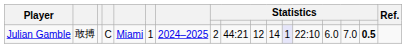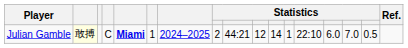Julian Gamble | column 2: no background -> lightyellow background
Julian Gamble | column 5: normal -> bold
Julian Gamble | column 12: lavender background -> no background
Julian Gamble | column 16: bold -> normal
